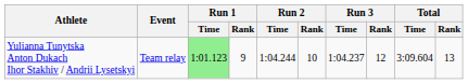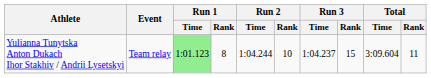row 3 | Run 1 / Rank: 9 -> 8
row 3 | Run 3 / Rank: 12 -> 15
row 3 | Total / Rank: 13 -> 11
